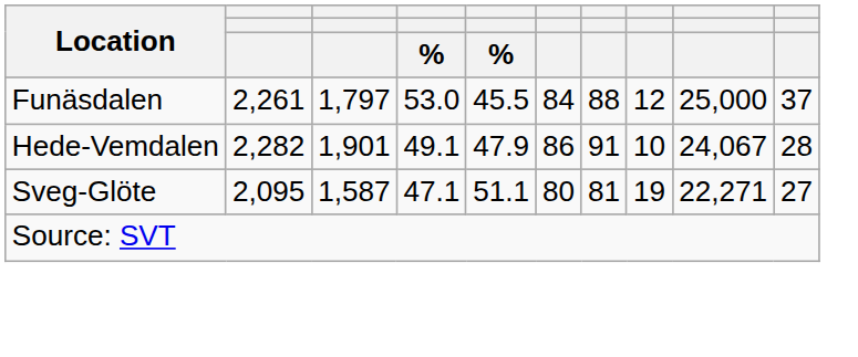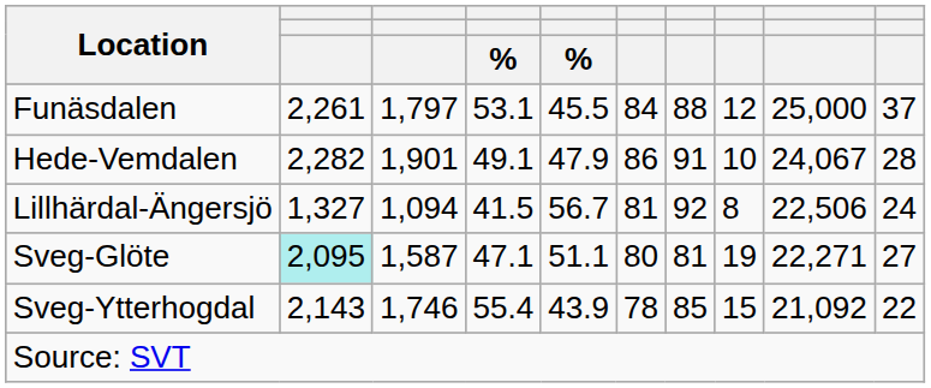Funäsdalen | column 4: 53.0 -> 53.1
+ row: Lillhärdal-Ängersjö | 1,327 | 1,094 | 41.5 | 56.7 | 81 | 92 | 8 | 22,506 | 24
Sveg-Glöte | column 2: no background -> paleturquoise background
+ row: Sveg-Ytterhogdal | 2,143 | 1,746 | 55.4 | 43.9 | 78 | 85 | 15 | 21,092 | 22
